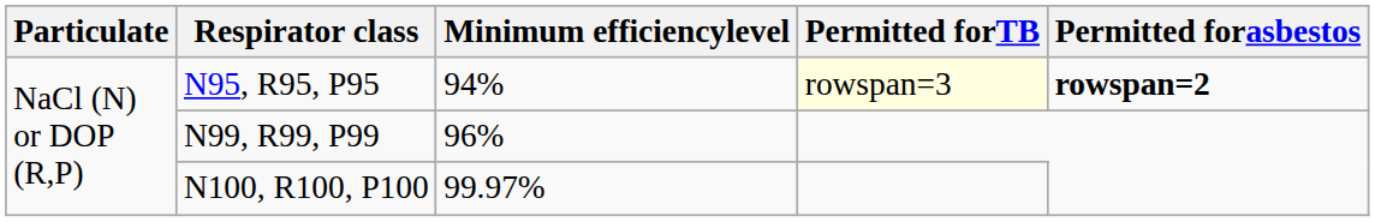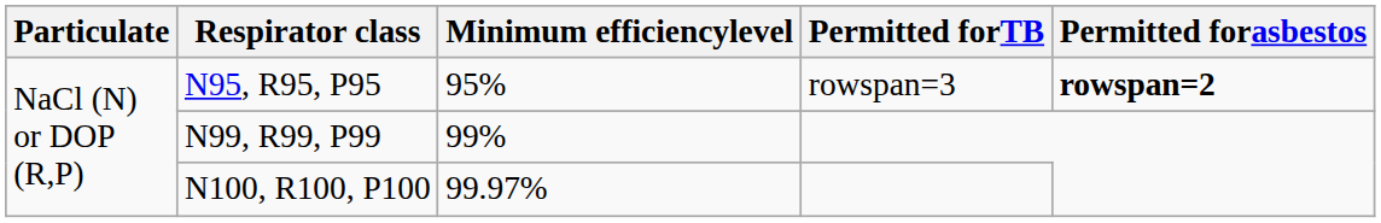N95, R95, P95 | Minimum efficiencylevel: 94% -> 95%
N95, R95, P95 | Permitted forTB: lightyellow background -> no background
N99, R99, P99 | Minimum efficiencylevel: 96% -> 99%
